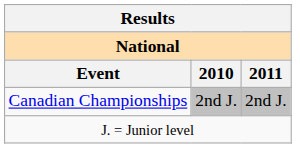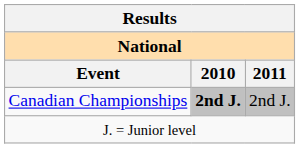Canadian Championships | 2010: normal -> bold
